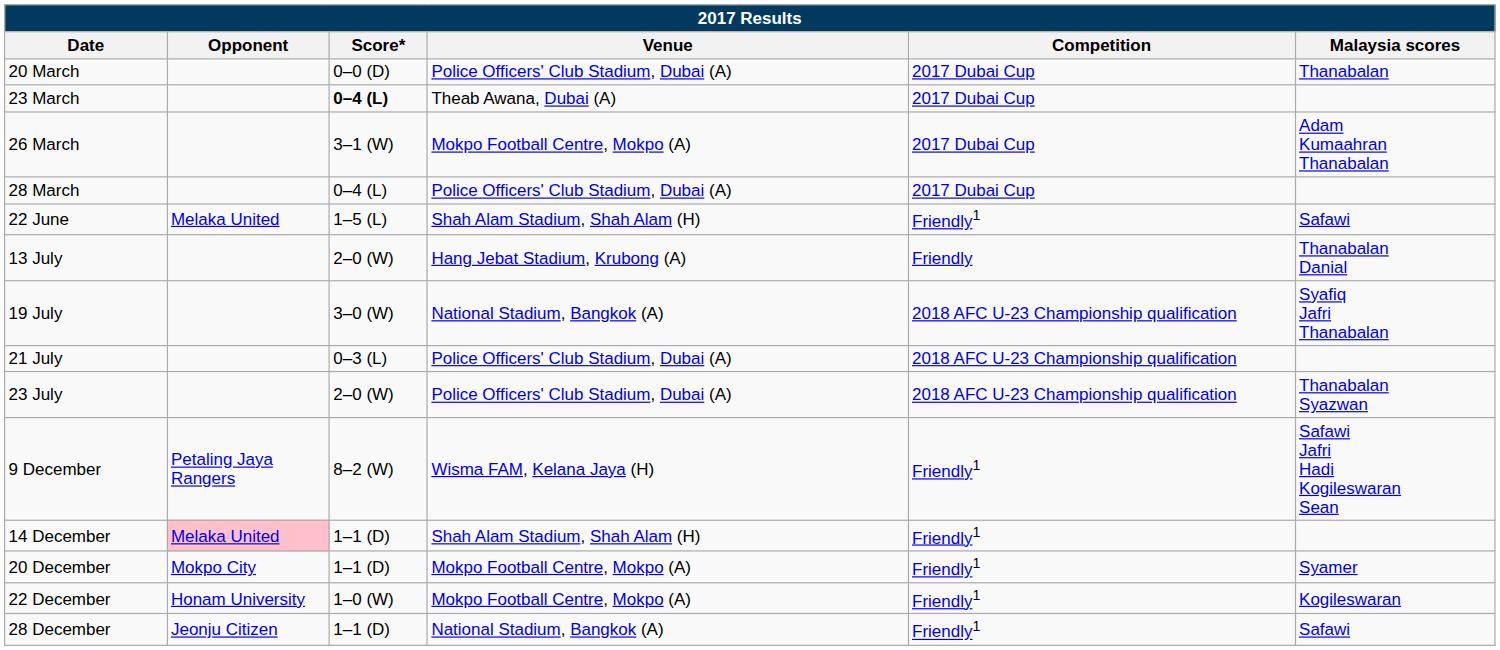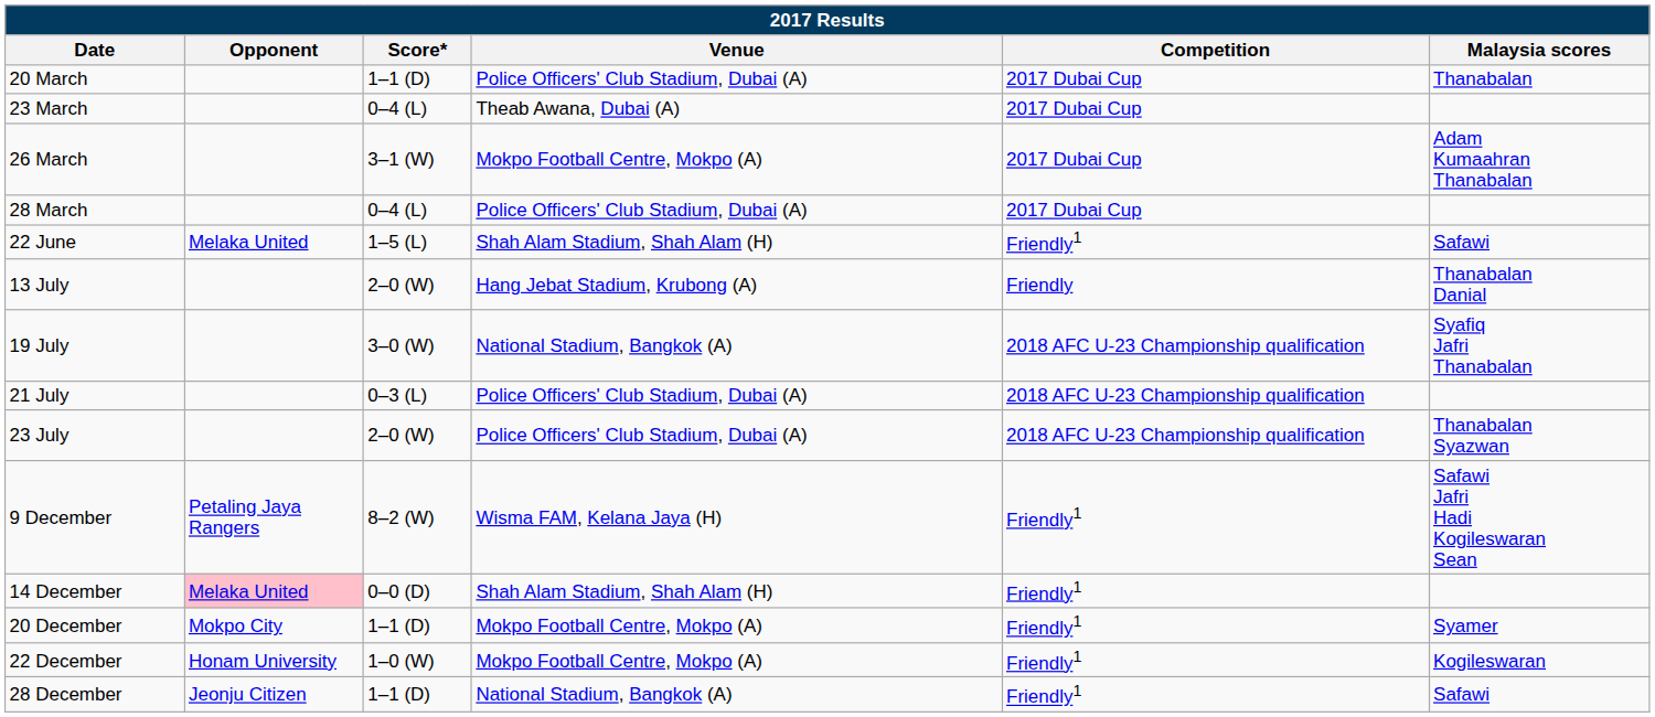20 March | Score*: 0–0 (D) -> 1–1 (D)
23 March | Score*: bold -> normal
14 December | Score*: 1–1 (D) -> 0–0 (D)
